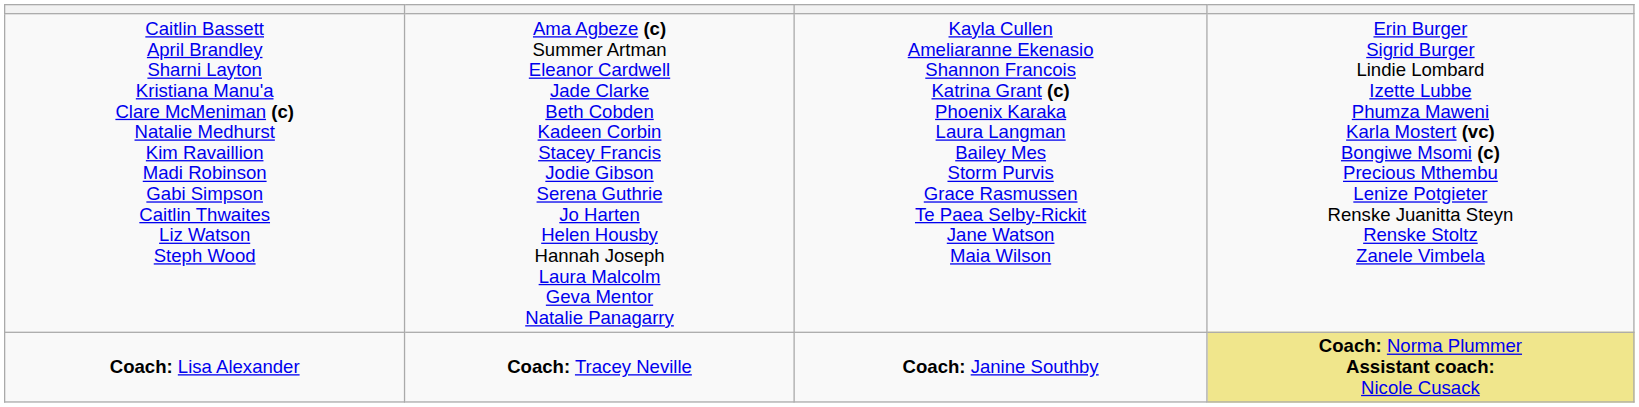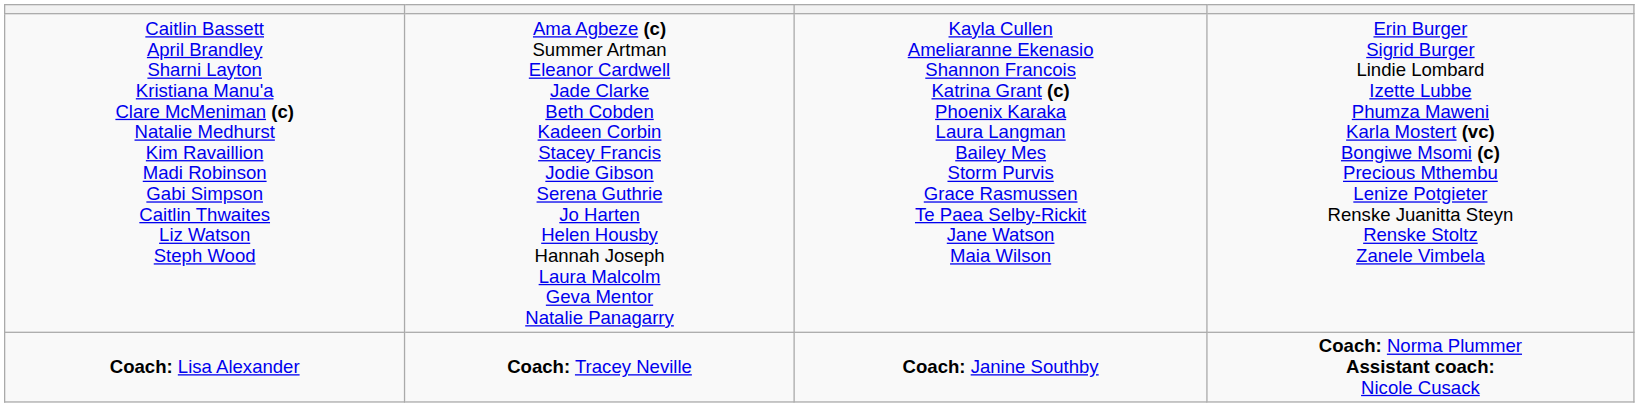Coach: Lisa Alexander | column 4: khaki background -> no background
